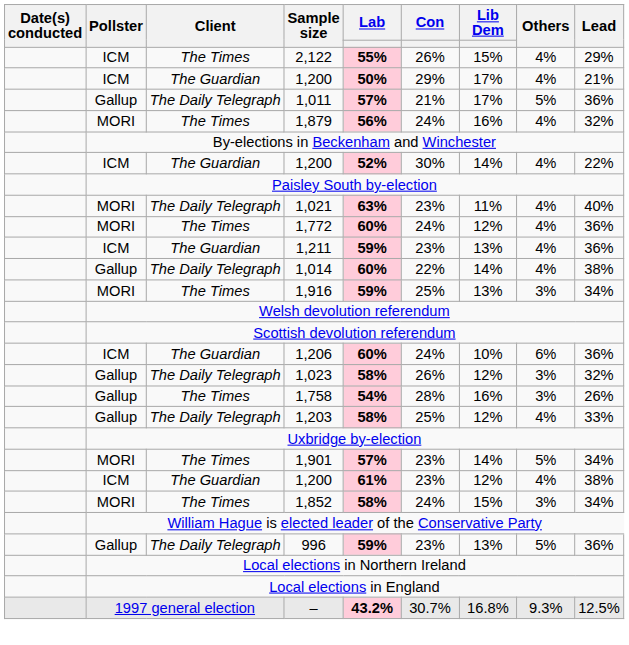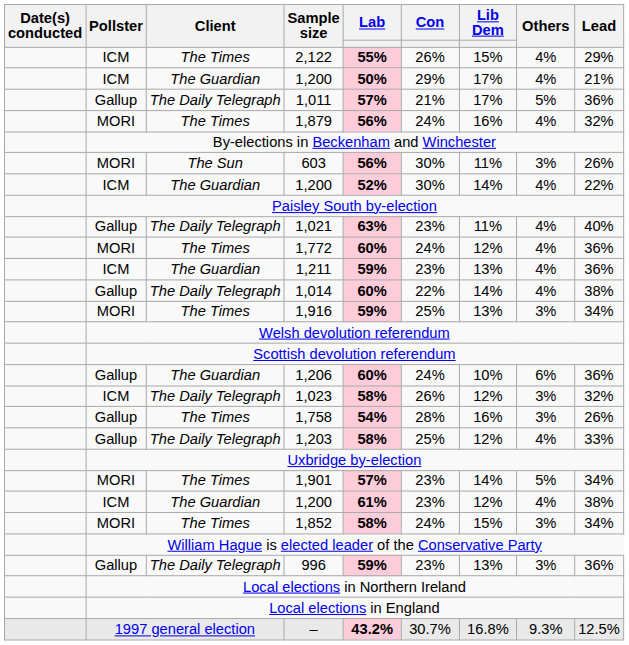+ row: MORI | The Sun | 603 | 56% | 30% | 11% | 3% | 26%
1,021 | Pollster: MORI -> Gallup
1,206 | Pollster: ICM -> Gallup
1,023 | Pollster: Gallup -> ICM
996 | Others: 5% -> 3%
